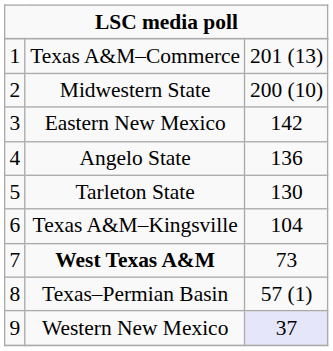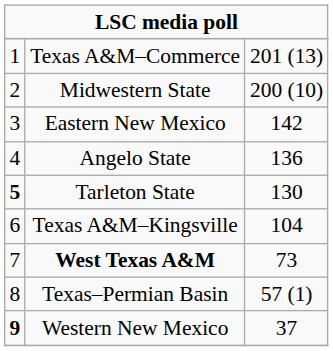Tarleton State | column 1: normal -> bold
Western New Mexico | column 1: normal -> bold
Western New Mexico | column 3: lavender background -> no background
